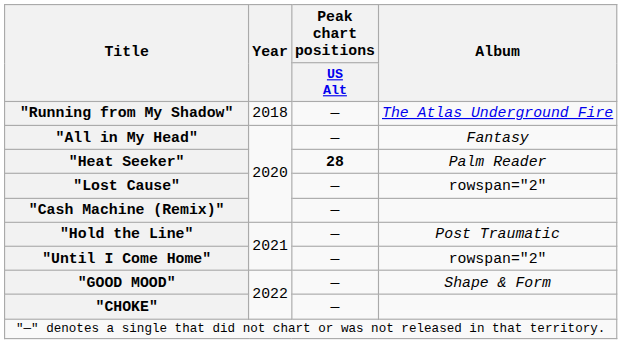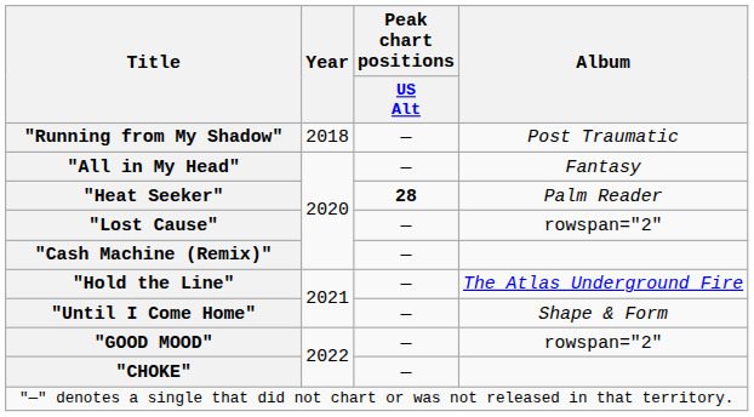"Running from My Shadow" | Album: The Atlas Underground Fire -> Post Traumatic
"Hold the Line" | Album: Post Traumatic -> The Atlas Underground Fire
"Until I Come Home" | Album: rowspan="2" -> Shape & Form
"GOOD MOOD" | Album: Shape & Form -> rowspan="2"
